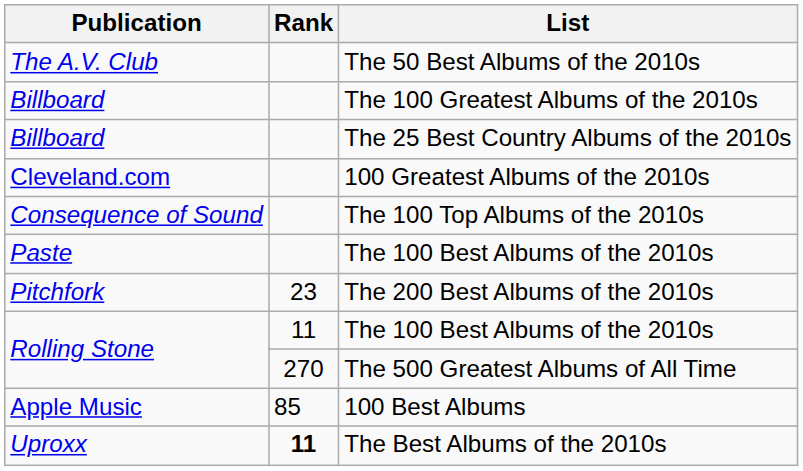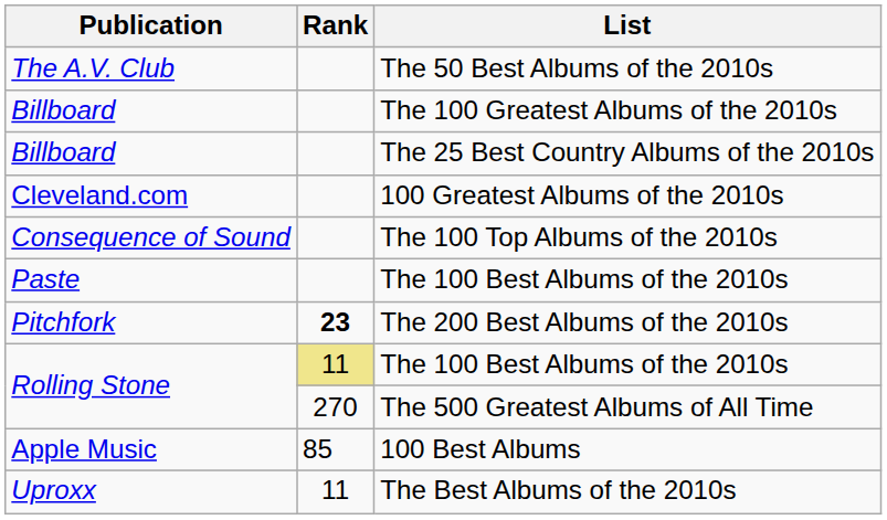The 200 Best Albums of the 2010s | Rank: normal -> bold
Rolling Stone / The 100 Best Albums of the 2010s | Rank: no background -> khaki background
The Best Albums of the 2010s | Rank: bold -> normal
